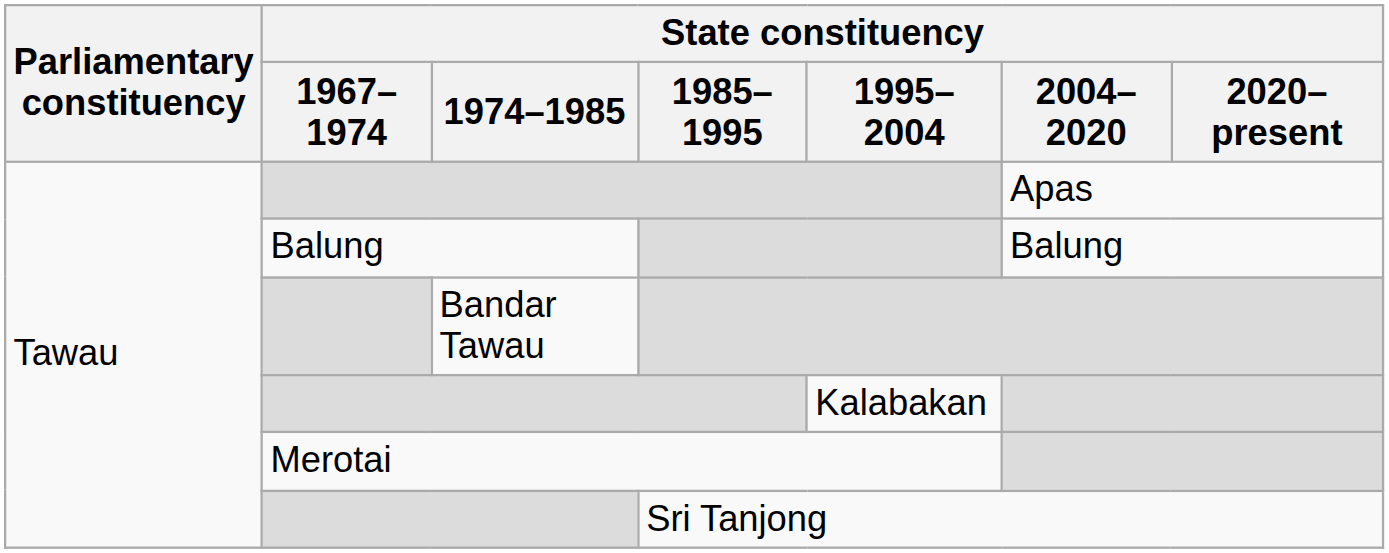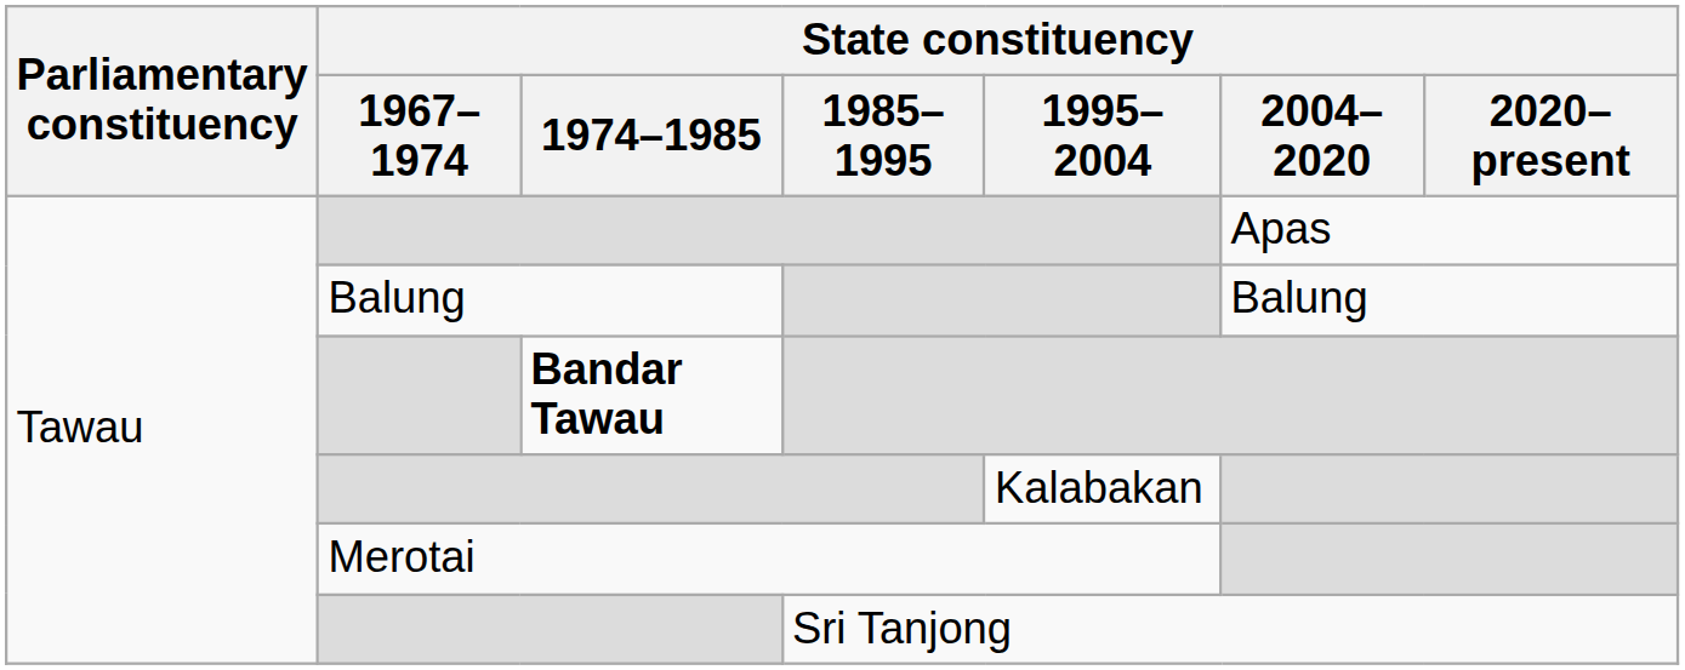Bandar Tawau | State constituency / 1974–1985: normal -> bold
